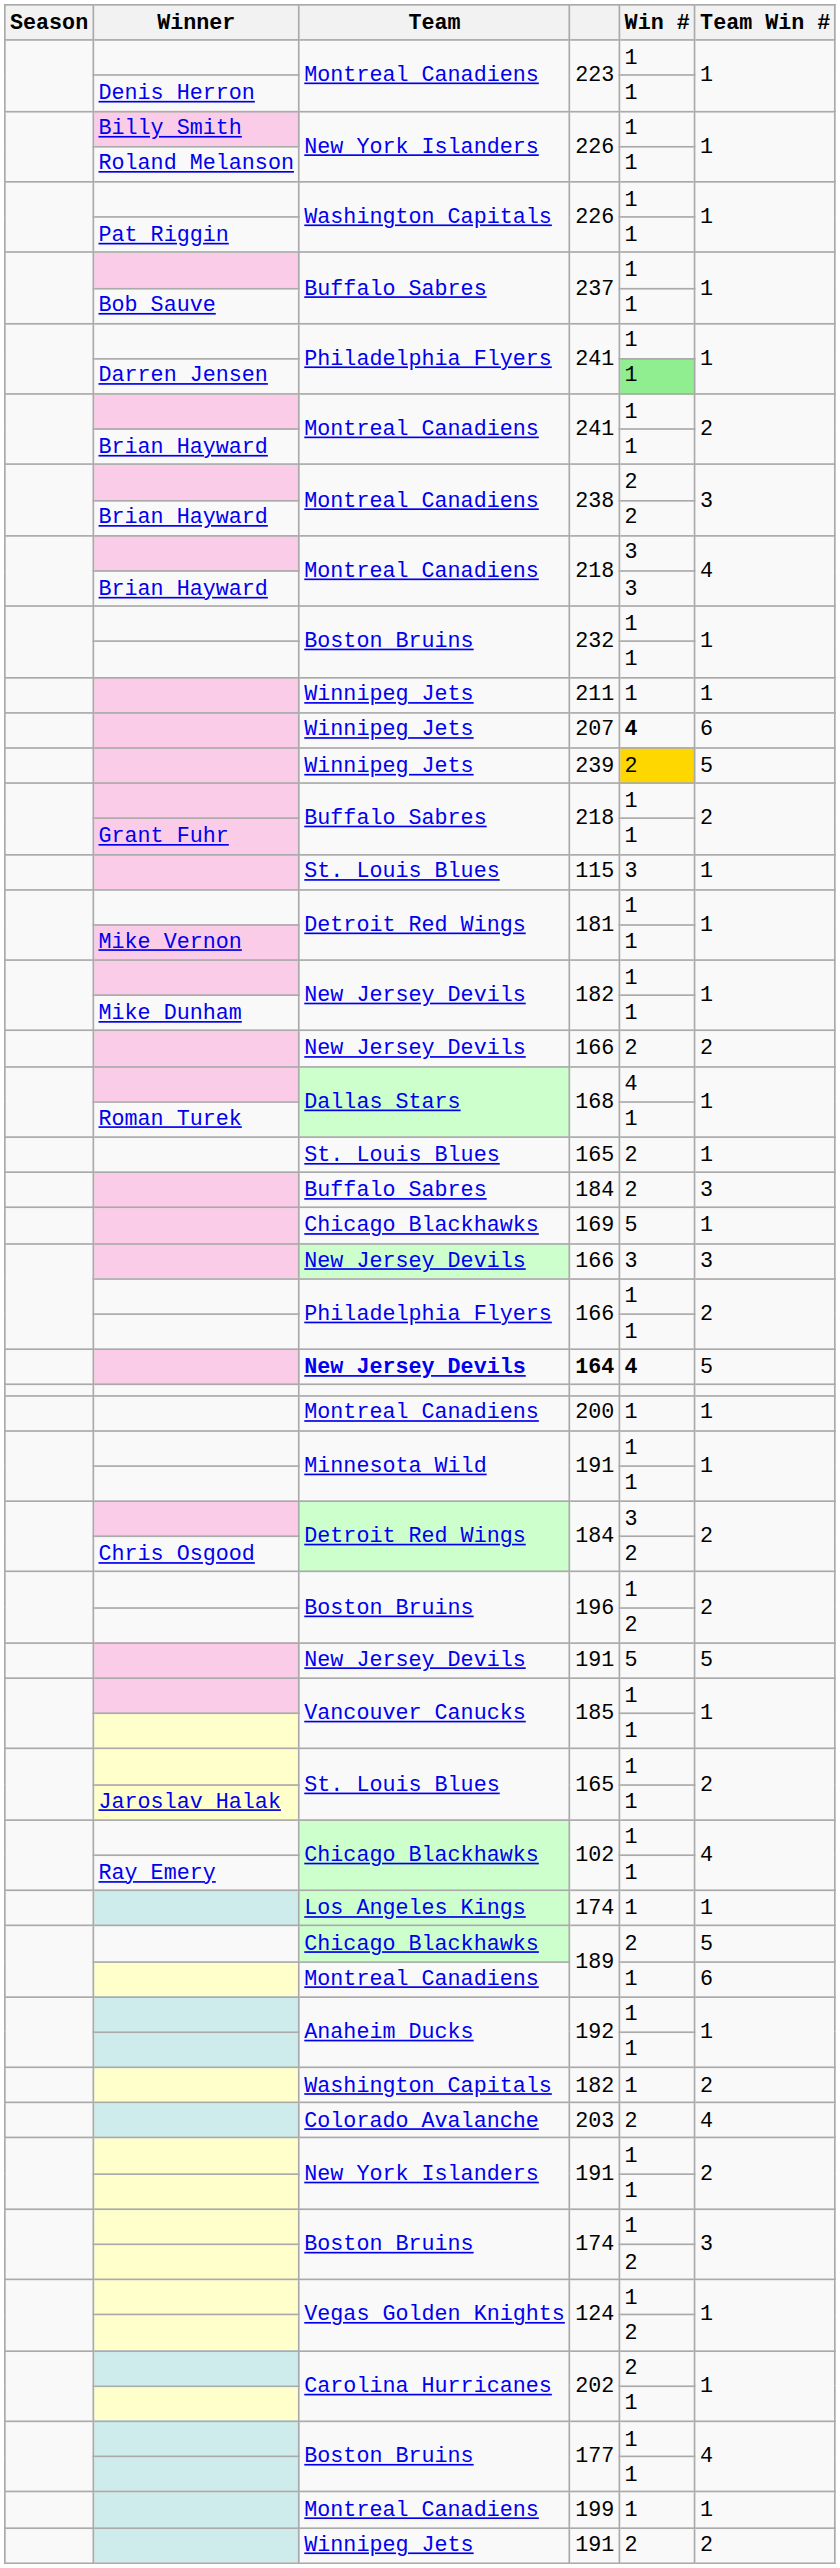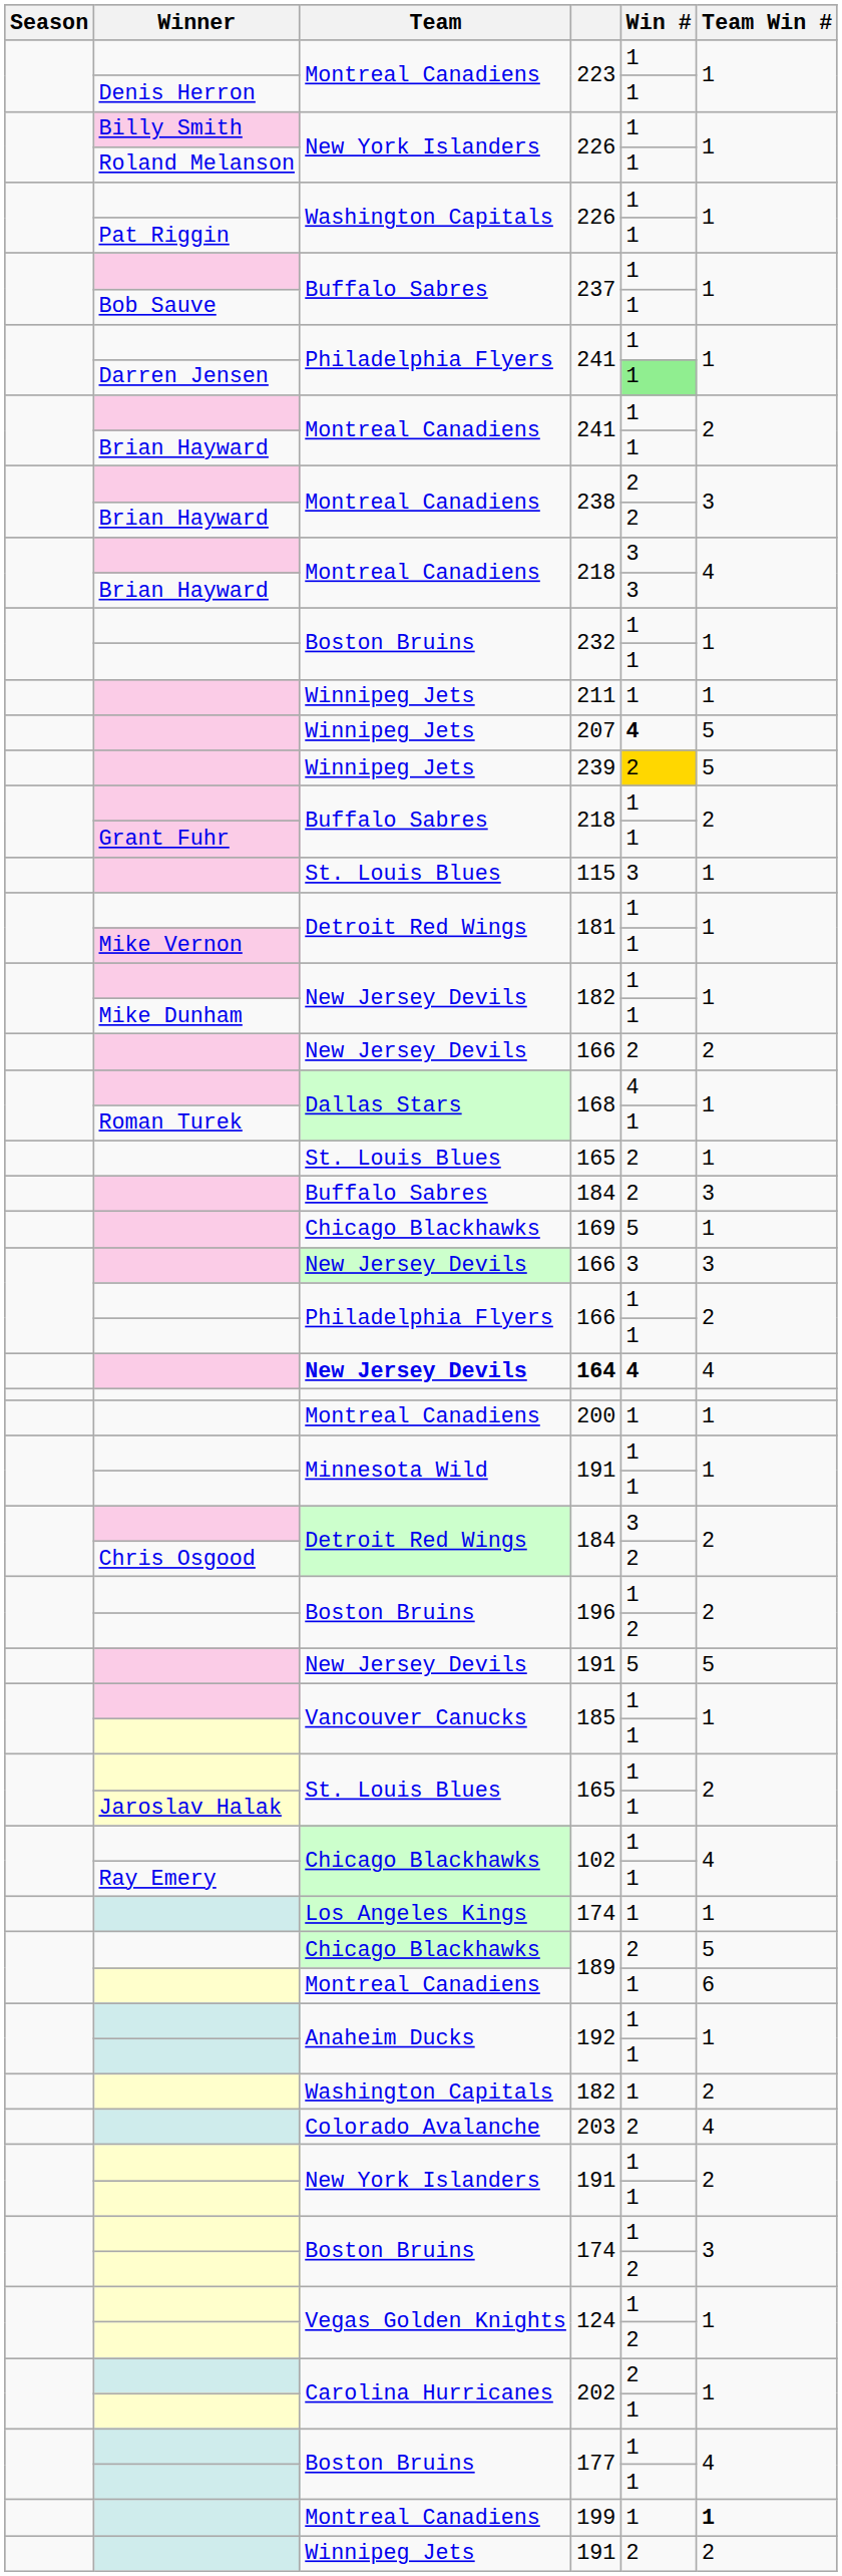207 | Team Win #: 6 -> 5
164 | Team Win #: 5 -> 4
199 | Team Win #: normal -> bold
